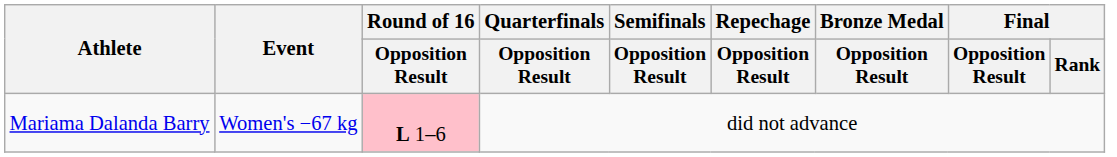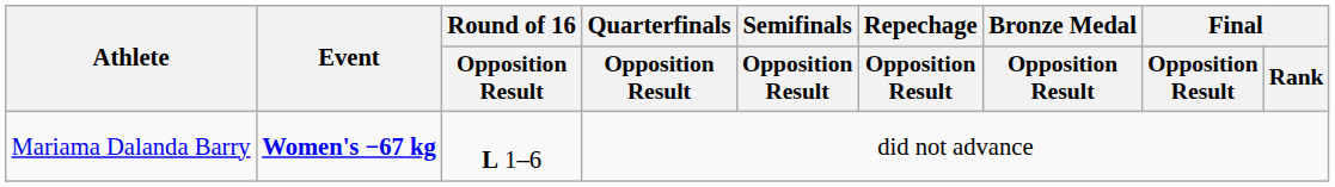Mariama Dalanda Barry | Event: normal -> bold
Mariama Dalanda Barry | Round of 16 / Opposition Result: pink background -> no background
